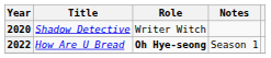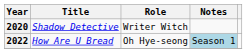2022 | Role: bold -> normal
2022 | Notes: no background -> lightblue background
